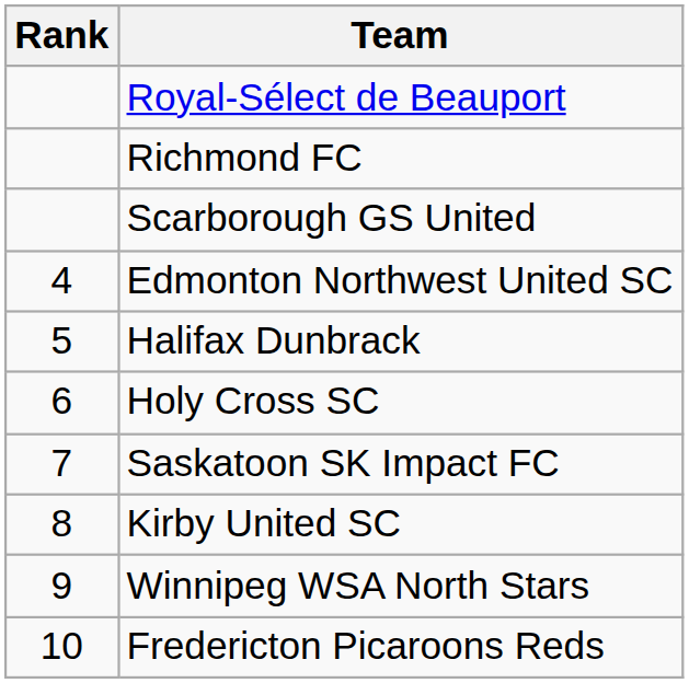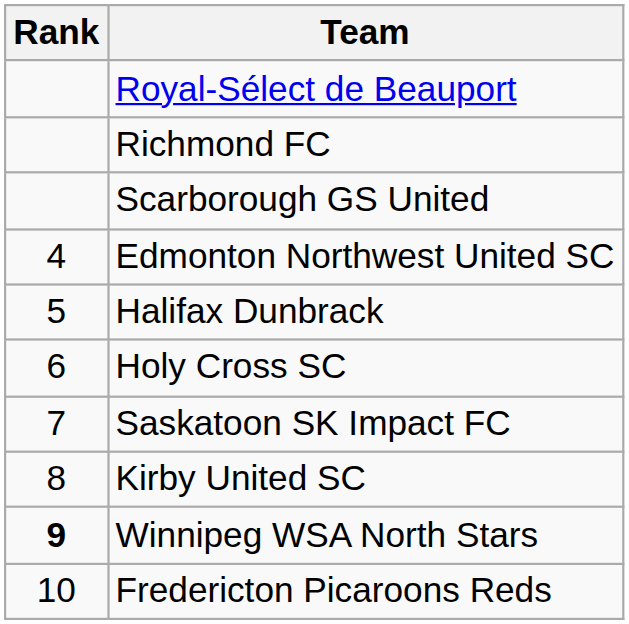Winnipeg WSA North Stars | Rank: normal -> bold
